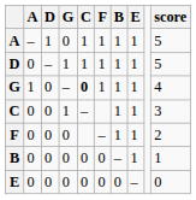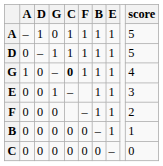row 5 | column 1: C -> E
row 8 | column 1: E -> C
